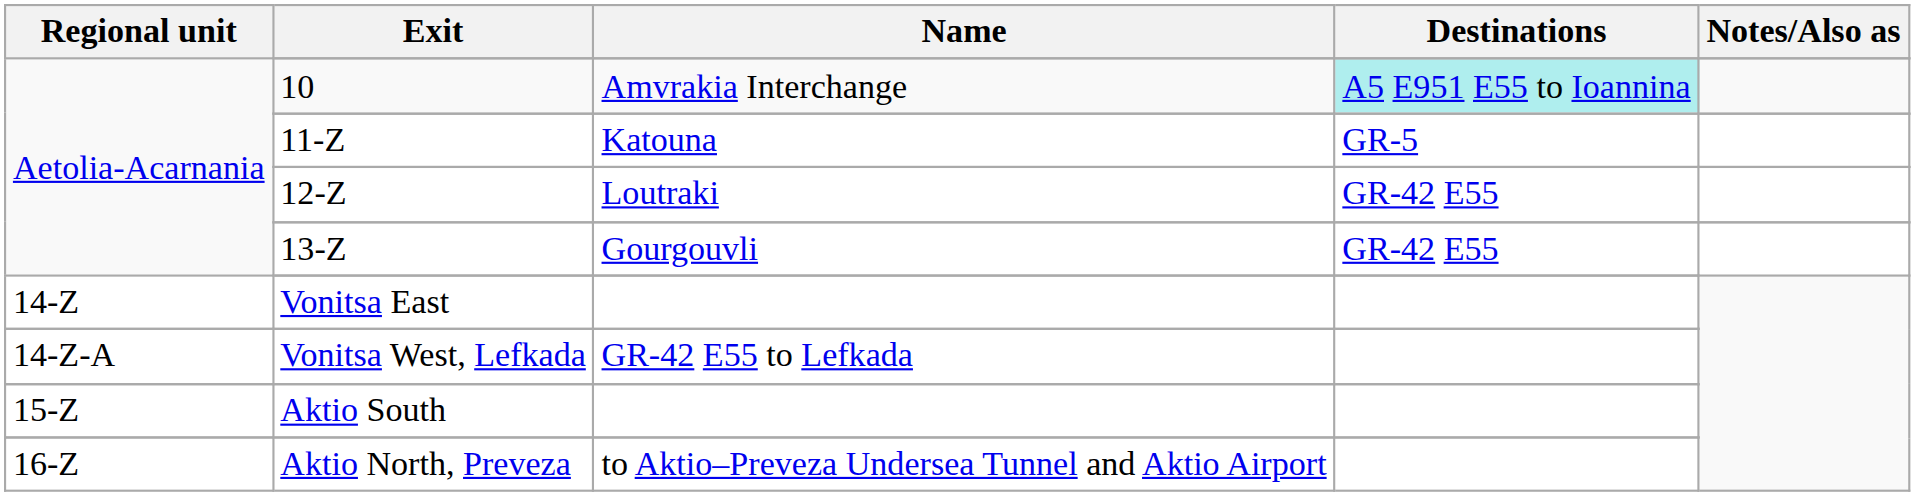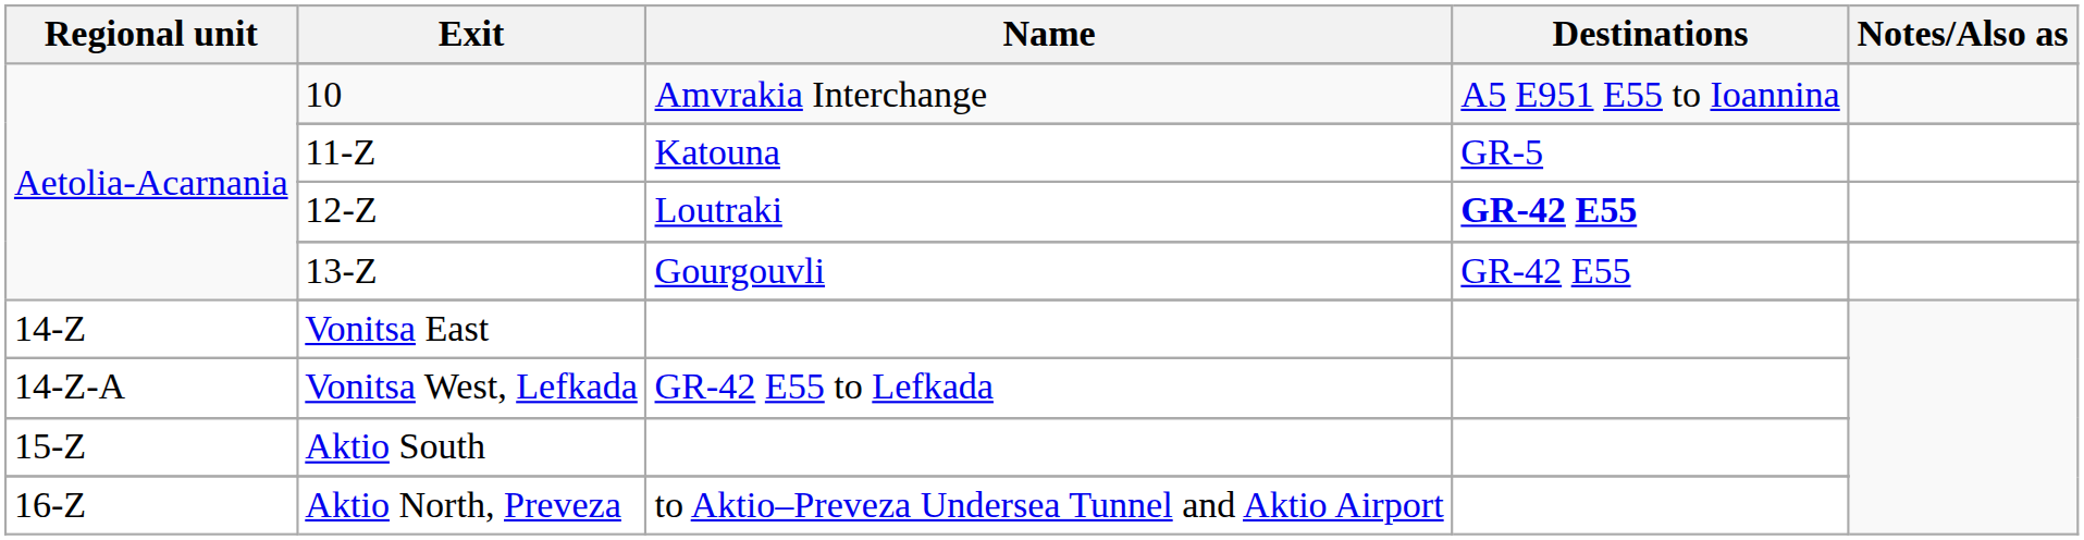10 | Destinations: paleturquoise background -> no background
12-Z | Destinations: normal -> bold
